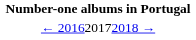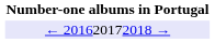row 2 | column 1: no background -> lavender background
